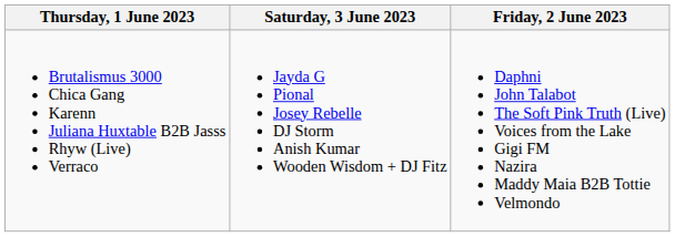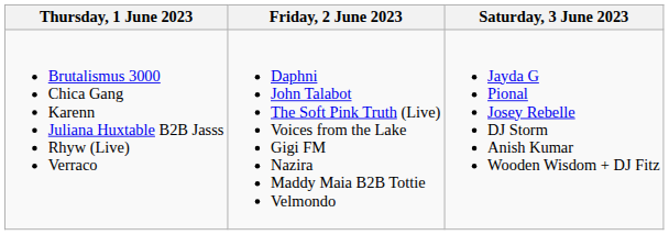columns swapped: Friday, 2 June 2023 <-> Saturday, 3 June 2023
